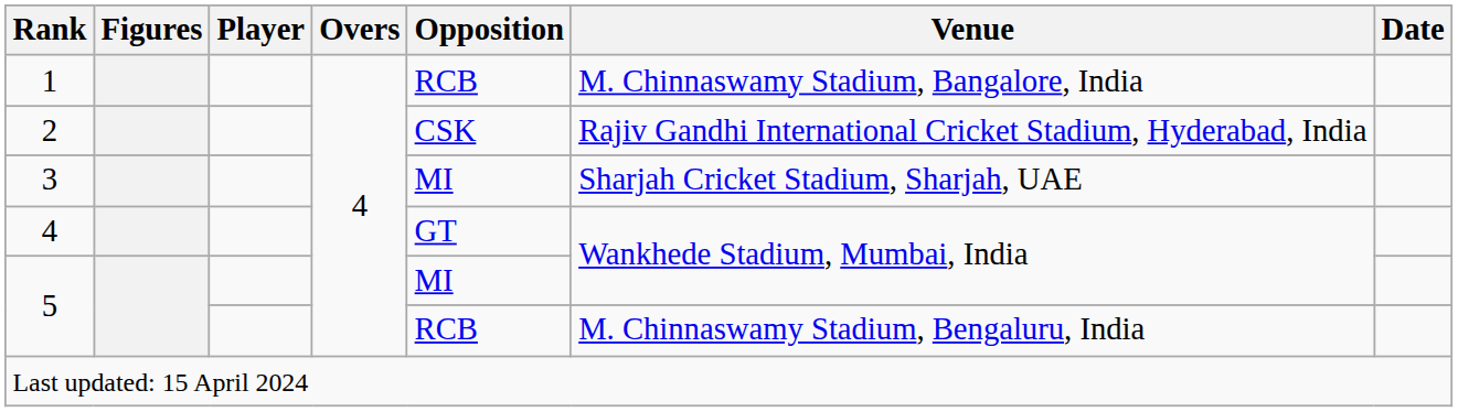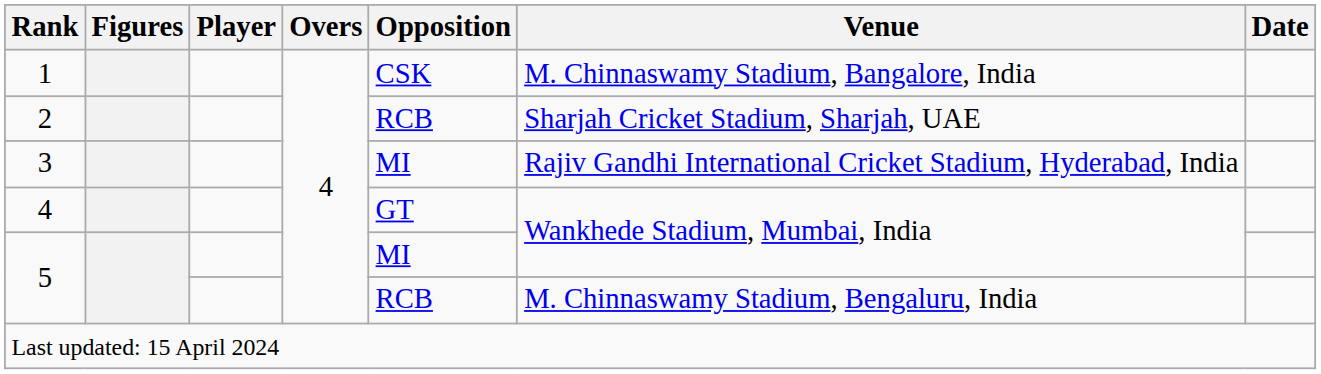1 | Opposition: RCB -> CSK
2 | Opposition: CSK -> RCB
2 | Venue: Rajiv Gandhi International Cricket Stadium, Hyderabad, India -> Sharjah Cricket Stadium, Sharjah, UAE
3 | Venue: Sharjah Cricket Stadium, Sharjah, UAE -> Rajiv Gandhi International Cricket Stadium, Hyderabad, India
